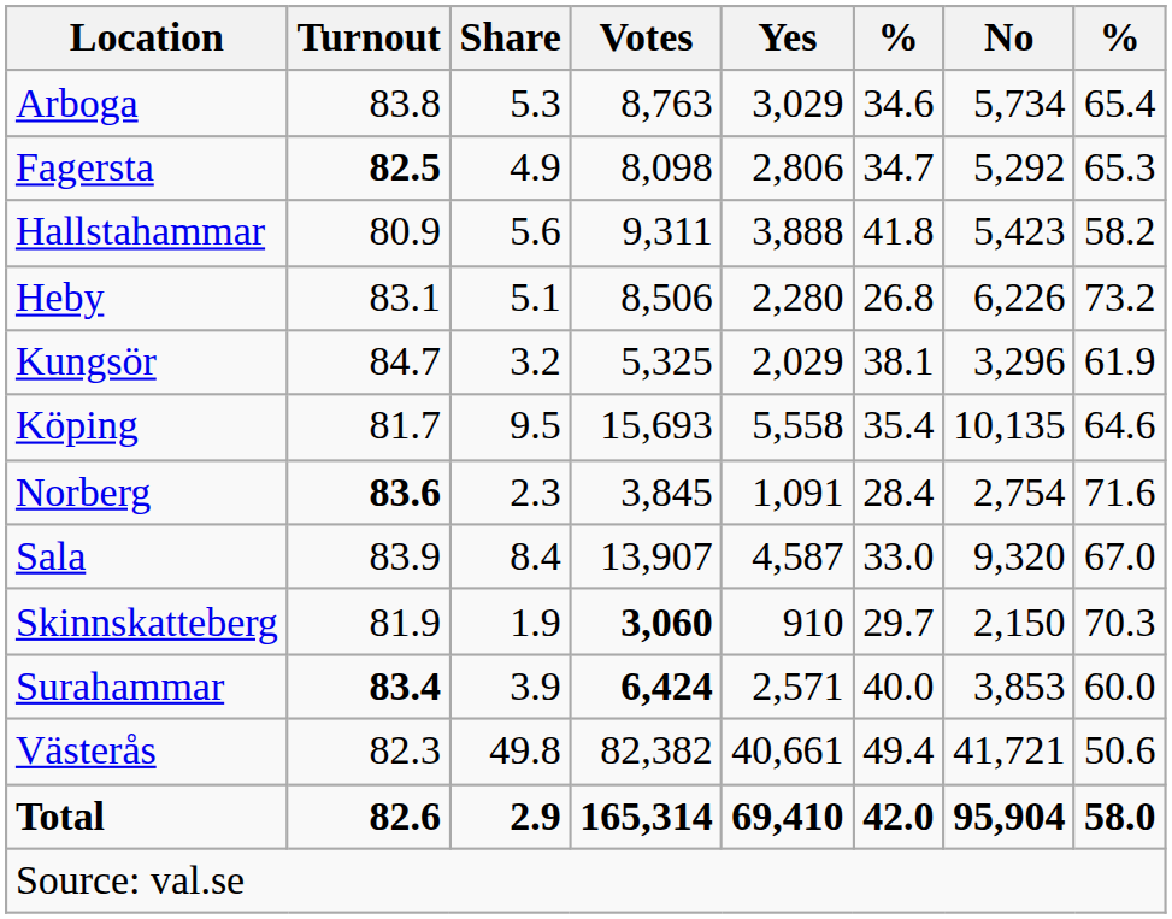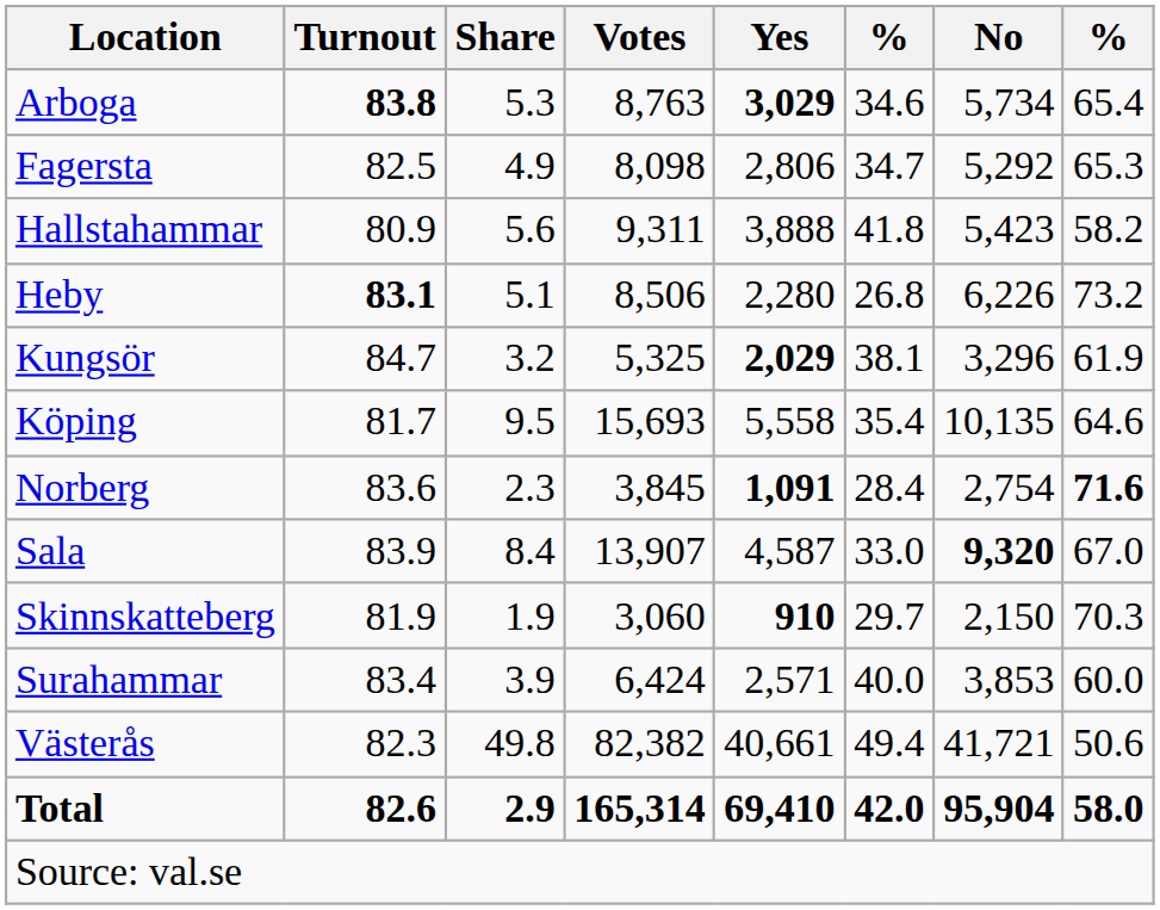Arboga | Turnout: normal -> bold
Arboga | Yes: normal -> bold
Fagersta | Turnout: bold -> normal
Heby | Turnout: normal -> bold
Kungsör | Yes: normal -> bold
Norberg | Turnout: bold -> normal
Norberg | Yes: normal -> bold
Norberg | column 8: normal -> bold
Sala | No: normal -> bold
Skinnskatteberg | Votes: bold -> normal
Skinnskatteberg | Yes: normal -> bold
Surahammar | Turnout: bold -> normal
Surahammar | Votes: bold -> normal
